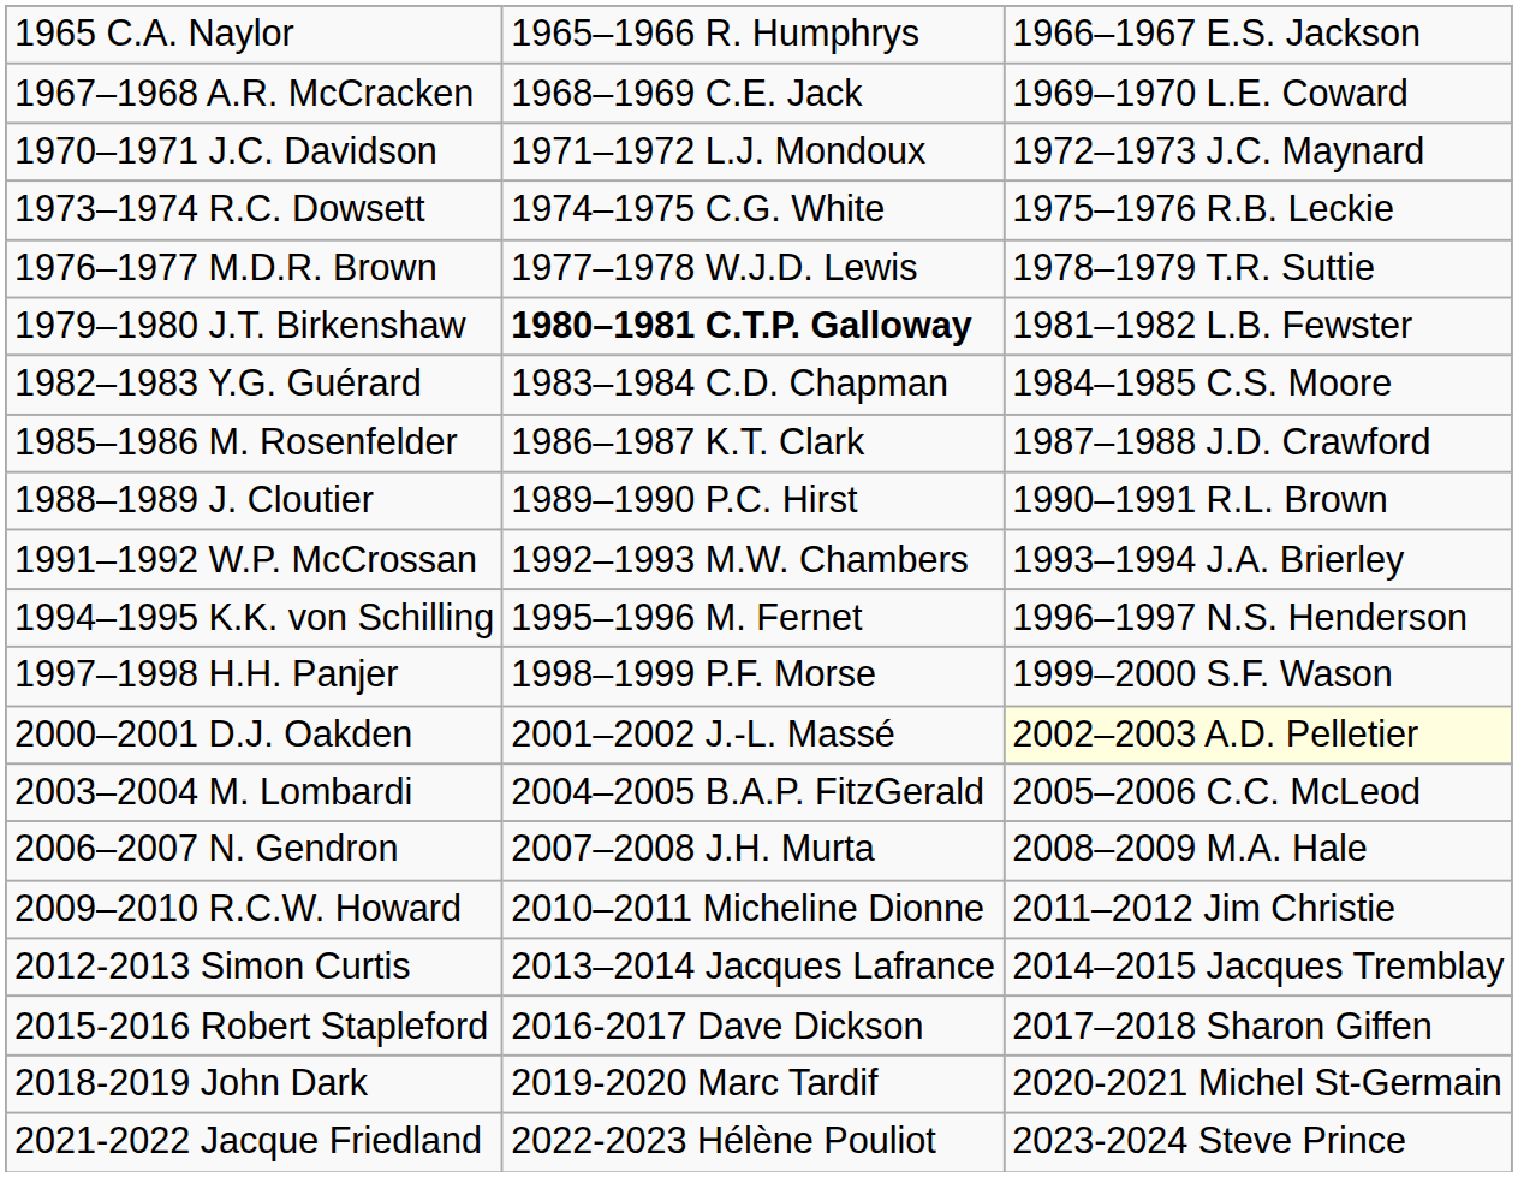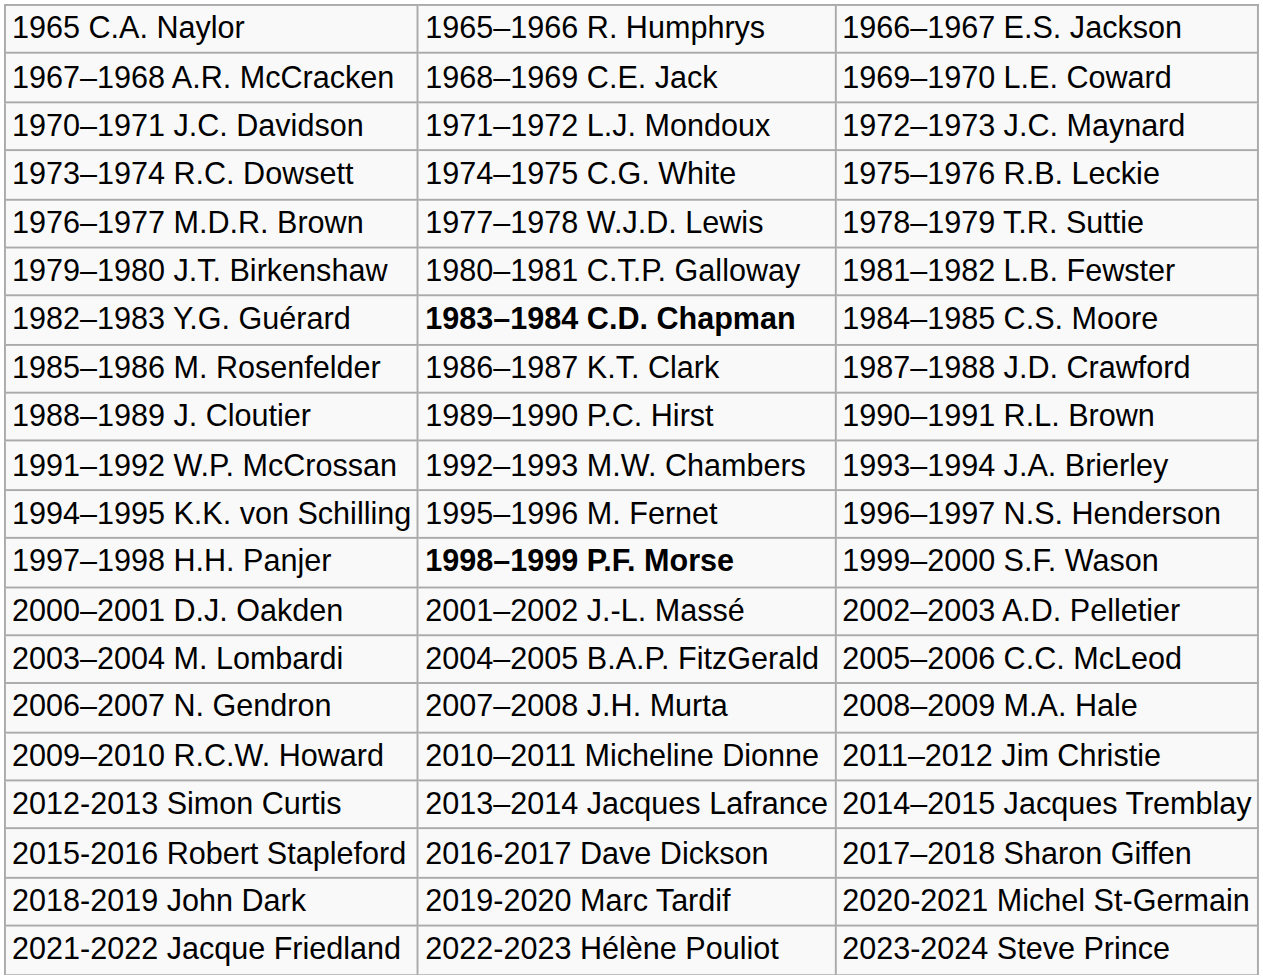1979–1980 J.T. Birkenshaw | column 2: bold -> normal
1982–1983 Y.G. Guérard | column 2: normal -> bold
1997–1998 H.H. Panjer | column 2: normal -> bold
2000–2001 D.J. Oakden | column 3: lightyellow background -> no background
